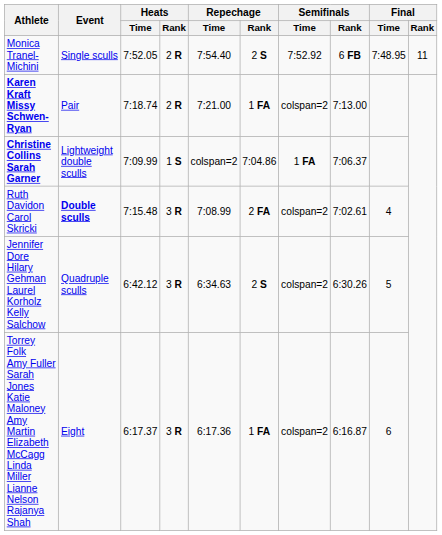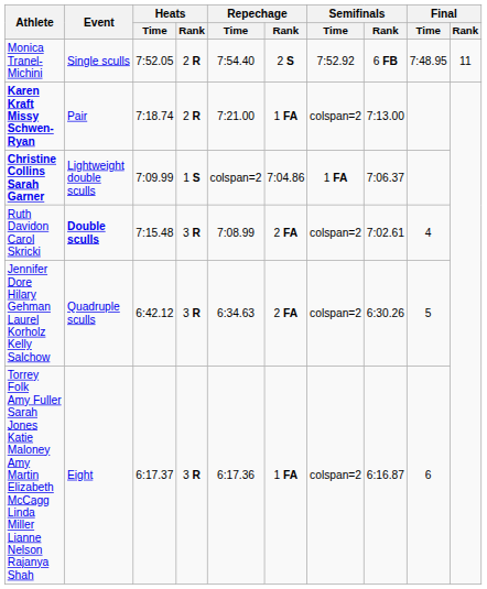Jennifer Dore Hilary Gehman Laurel Korholz Kelly Salchow | Repechage / Rank: 2 S -> 2 FA
